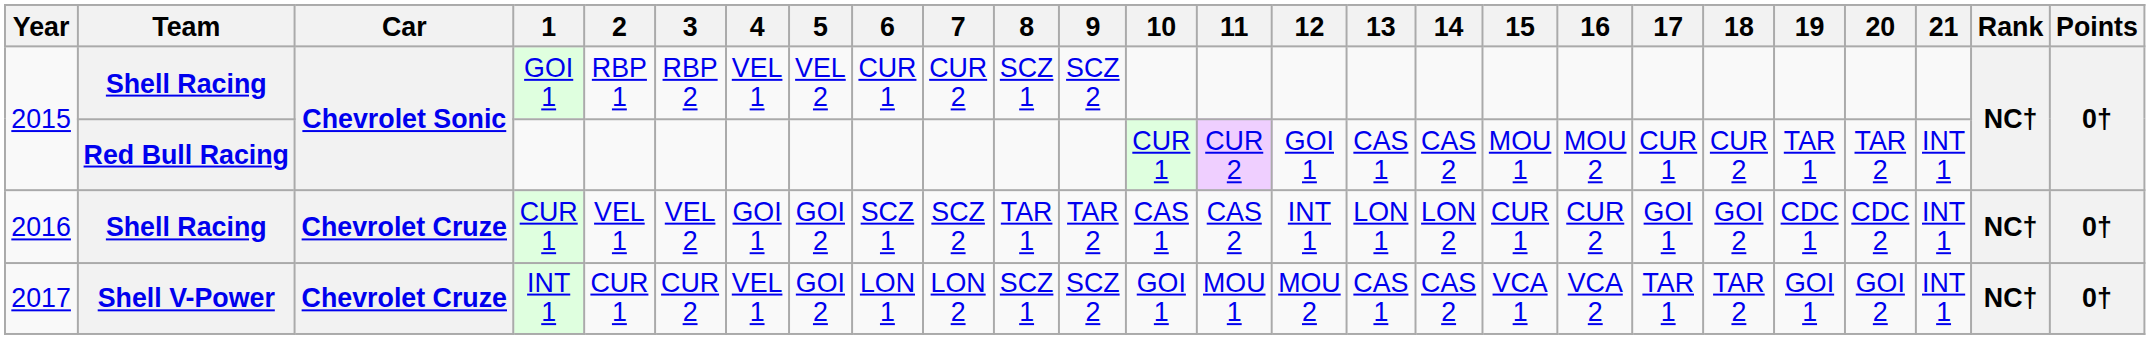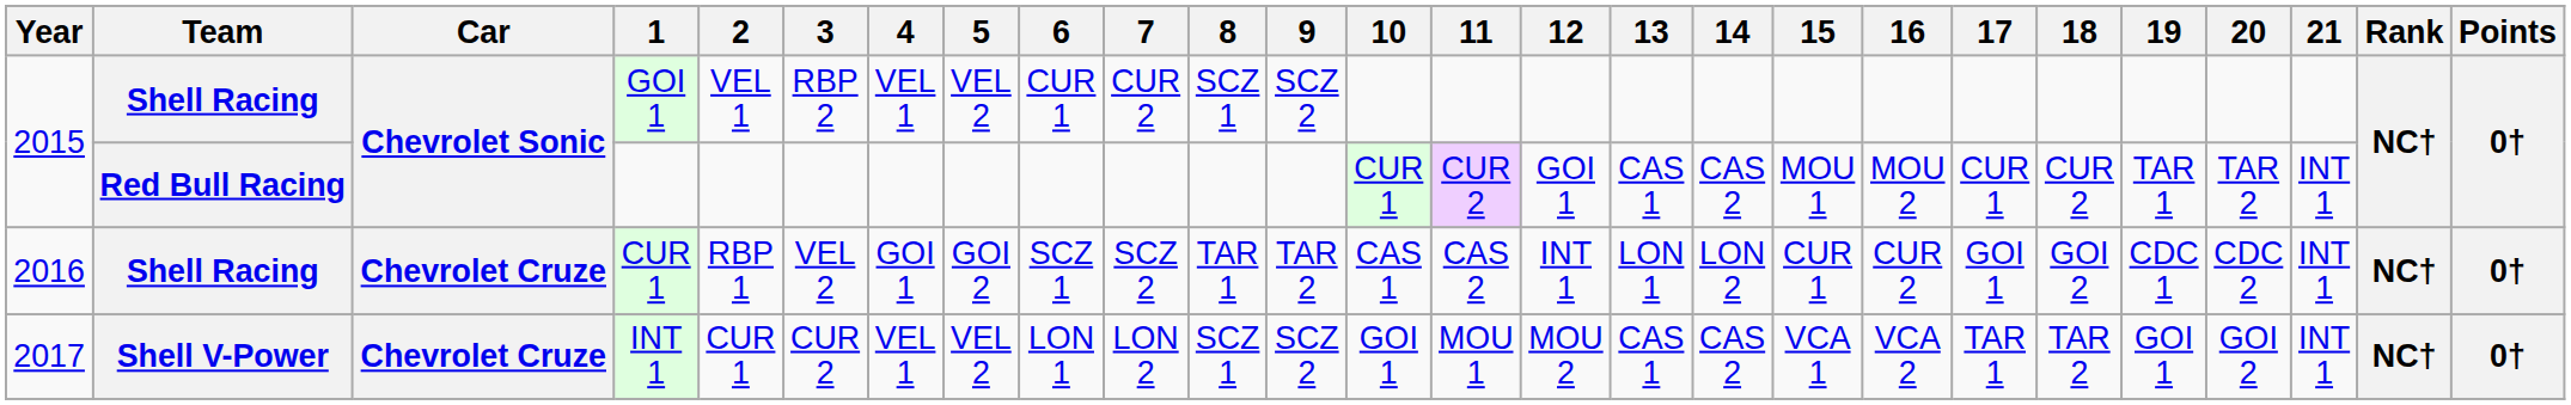row 2 | 2: RBP 1 -> VEL 1
row 4 | 2: VEL 1 -> RBP 1
row 5 | 5: GOI 2 -> VEL 2
